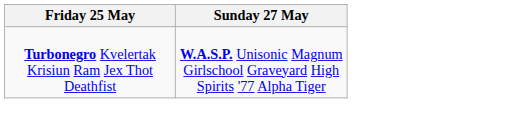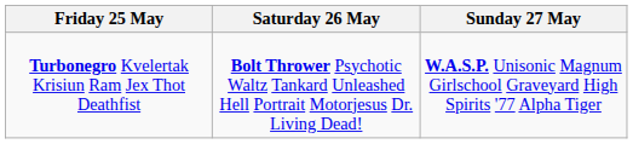+ column: Saturday 26 May | Bolt Thrower Psychotic Waltz Tankard Unleashed Hell Portrait Motorjesus Dr. Living Dead!
